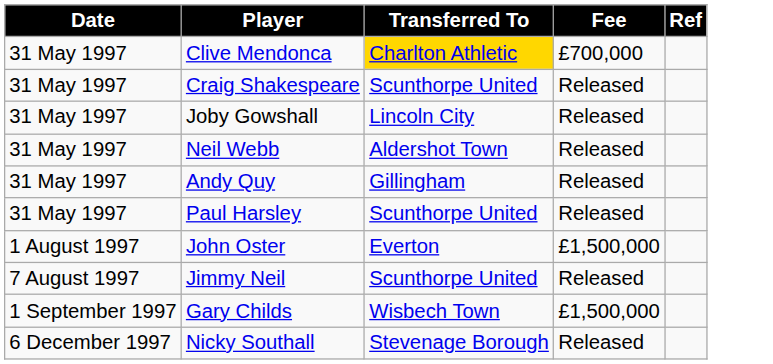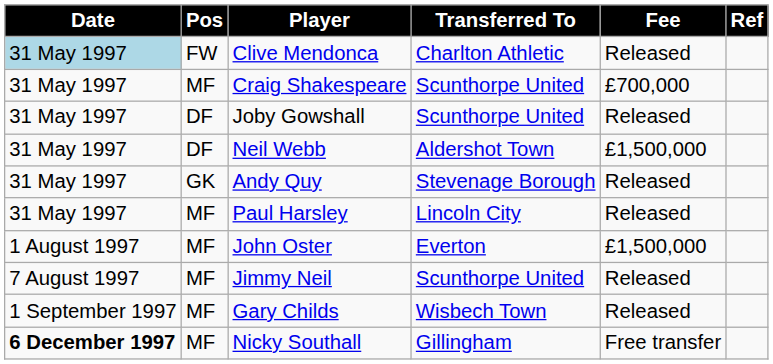+ column: Pos | FW | MF | DF | DF | GK | MF | MF | MF | MF | MF
Clive Mendonca | Date: no background -> lightblue background
Clive Mendonca | Transferred To: gold background -> no background
Clive Mendonca | Fee: £700,000 -> Released
Craig Shakespeare | Fee: Released -> £700,000
Joby Gowshall | Transferred To: Lincoln City -> Scunthorpe United
Neil Webb | Fee: Released -> £1,500,000
Andy Quy | Transferred To: Gillingham -> Stevenage Borough
Paul Harsley | Transferred To: Scunthorpe United -> Lincoln City
Gary Childs | Fee: £1,500,000 -> Released
Nicky Southall | Date: normal -> bold
Nicky Southall | Transferred To: Stevenage Borough -> Gillingham
Nicky Southall | Fee: Released -> Free transfer
